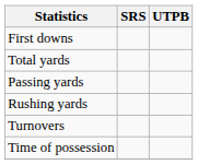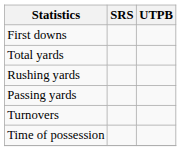rows swapped: Rushing yards <-> Passing yards
